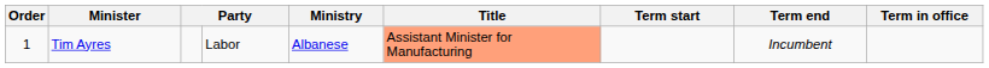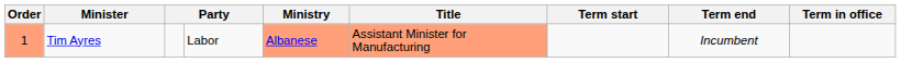Tim Ayres | Order: no background -> lightsalmon background
Tim Ayres | Ministry: no background -> lightsalmon background
